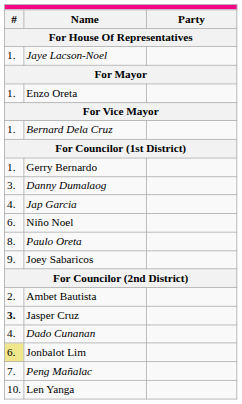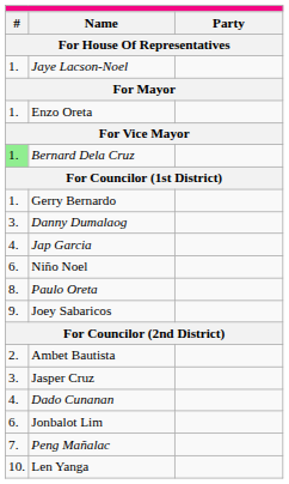Bernard Dela Cruz | column 1: no background -> lightgreen background
Jasper Cruz | column 1: bold -> normal
Jonbalot Lim | column 1: khaki background -> no background
